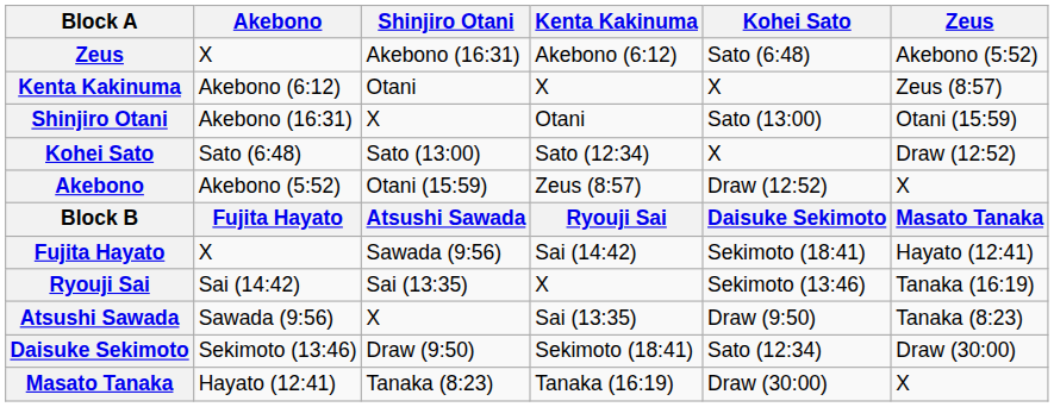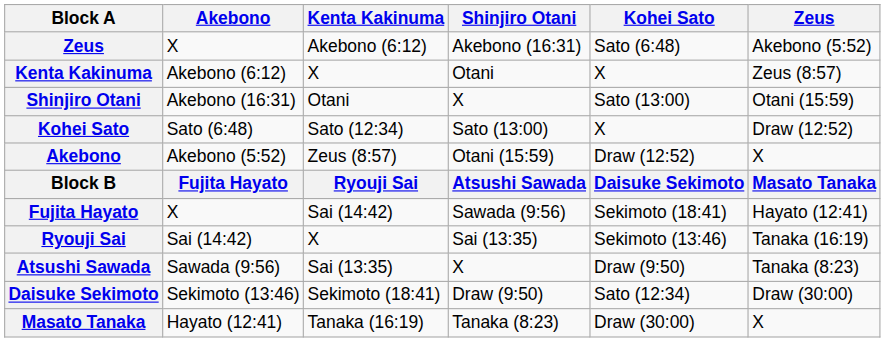columns swapped: Kenta Kakinuma <-> Shinjiro Otani
